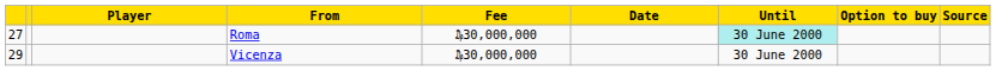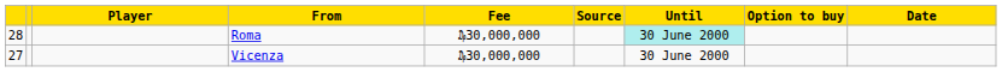columns swapped: Date <-> Source
Roma | column 1: 27 -> 28
Vicenza | column 1: 29 -> 27
